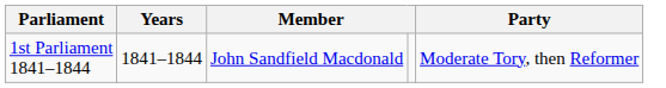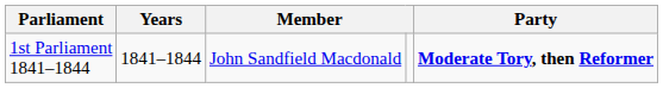1st Parliament 1841–1844 | Party: normal -> bold
